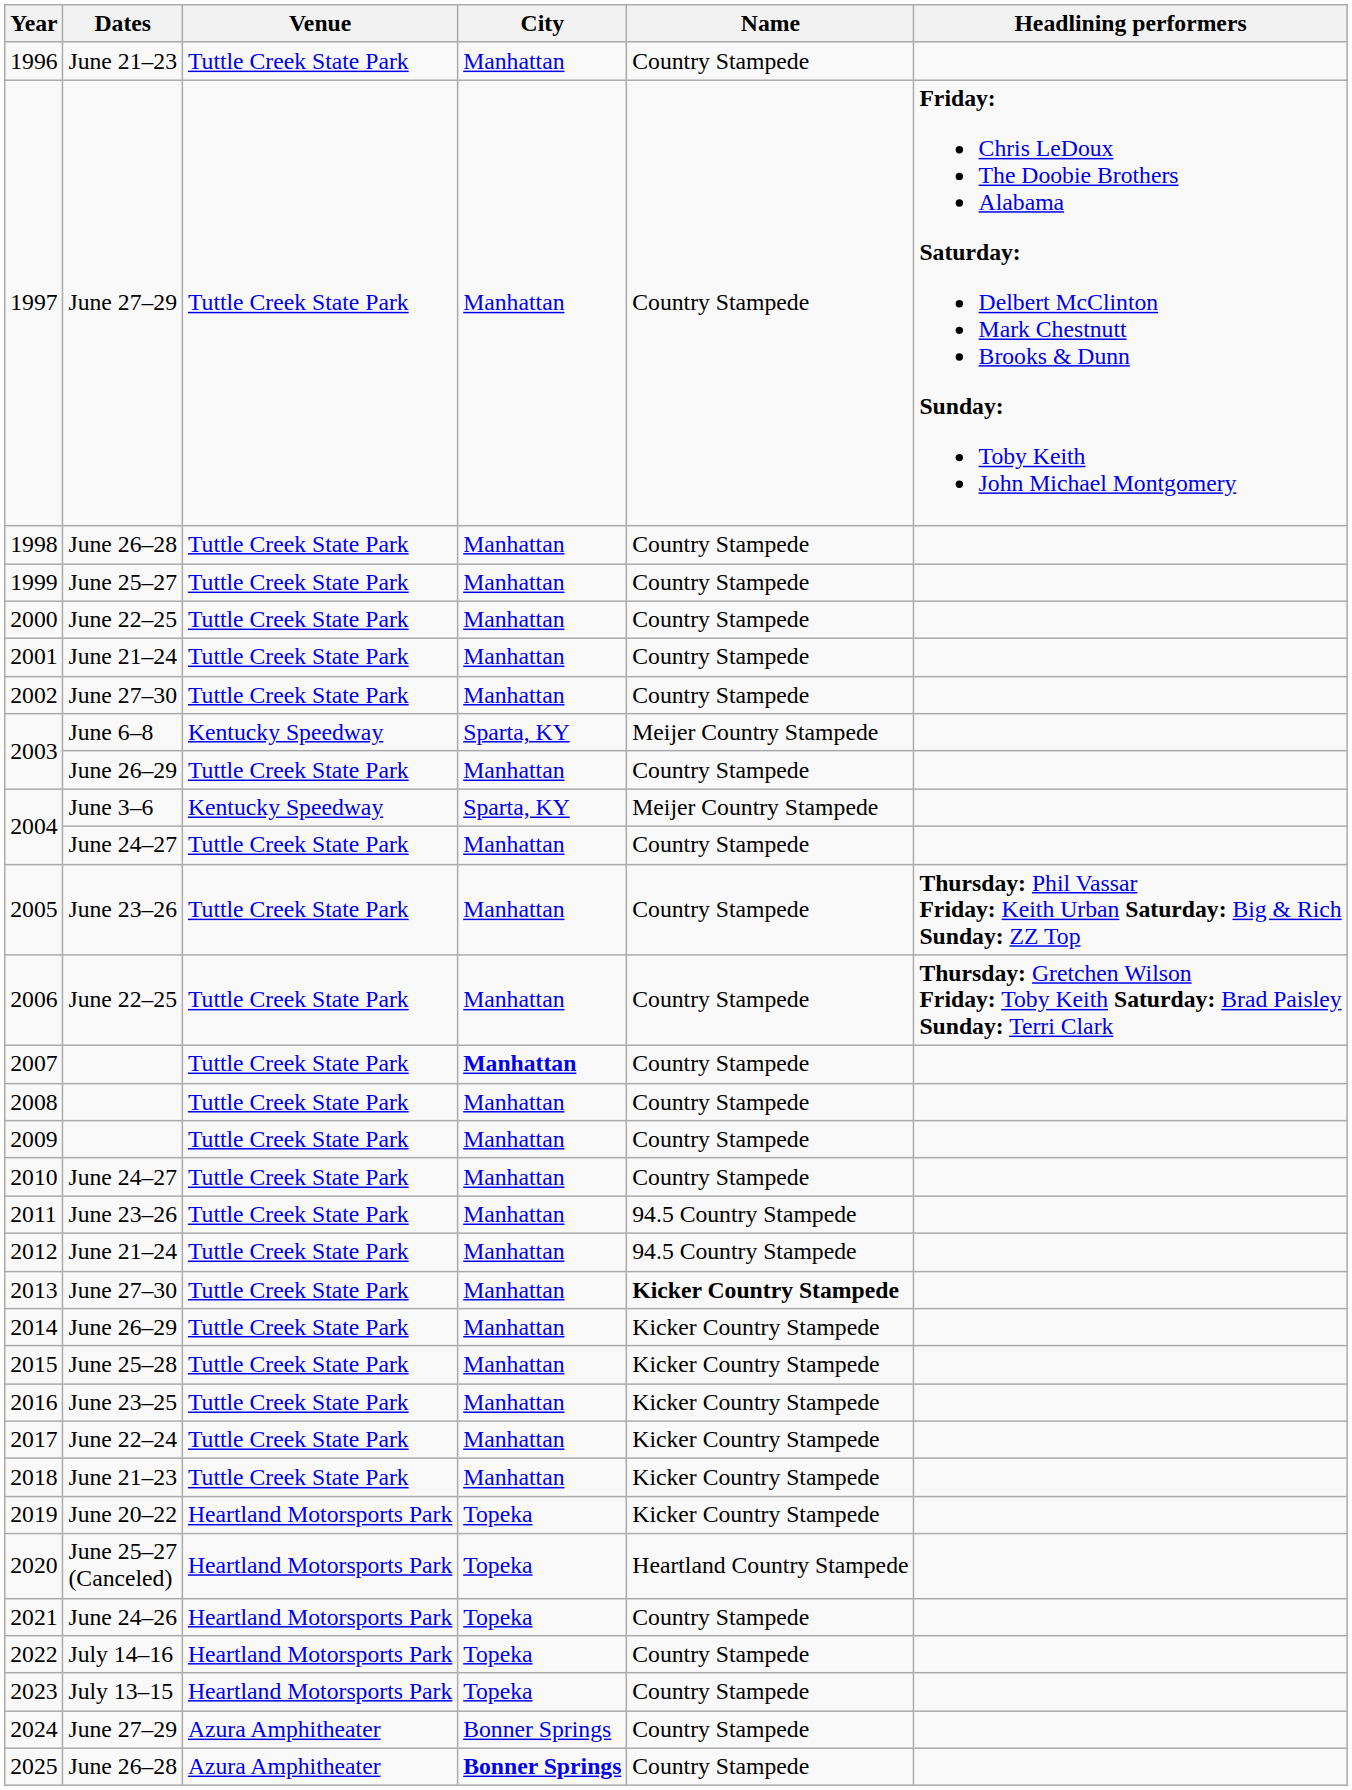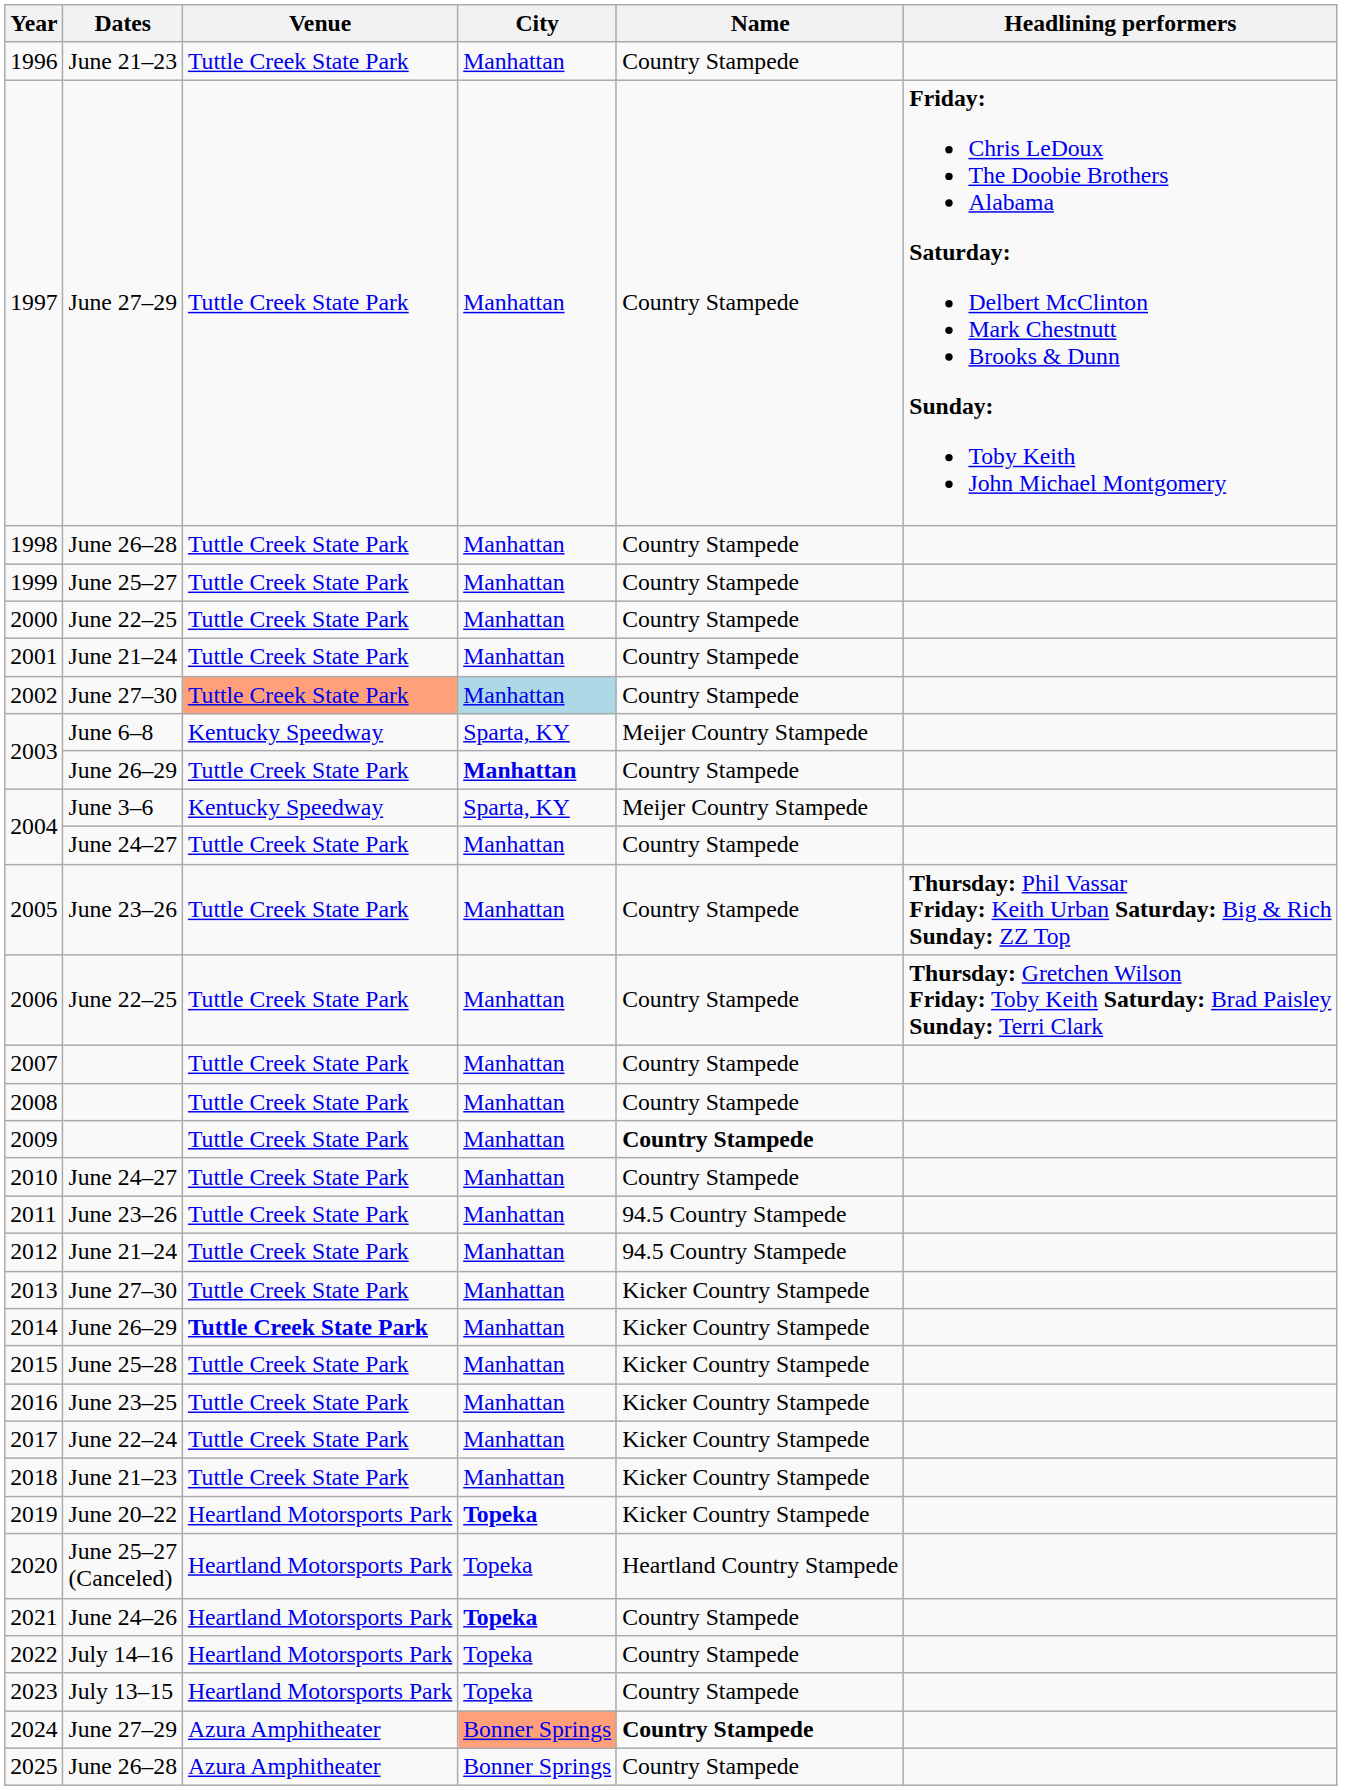2002 | Venue: no background -> lightsalmon background
2002 | City: no background -> lightblue background
2003 / June 26–29 | City: normal -> bold
2007 | City: bold -> normal
2009 | Name: normal -> bold
2013 | Name: bold -> normal
2014 | Venue: normal -> bold
2019 | City: normal -> bold
2021 | City: normal -> bold
2024 | City: no background -> lightsalmon background
2024 | Name: normal -> bold
2025 | City: bold -> normal
